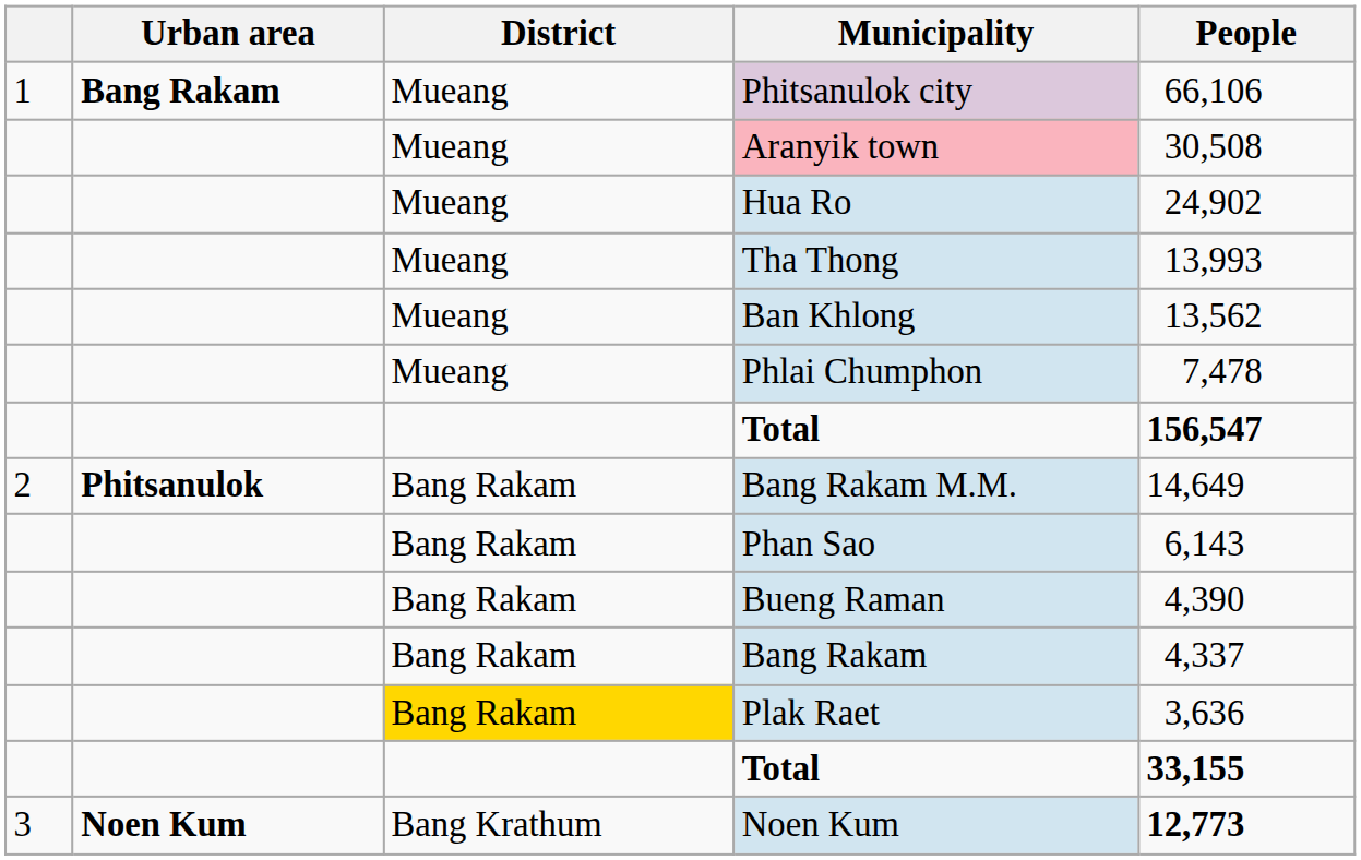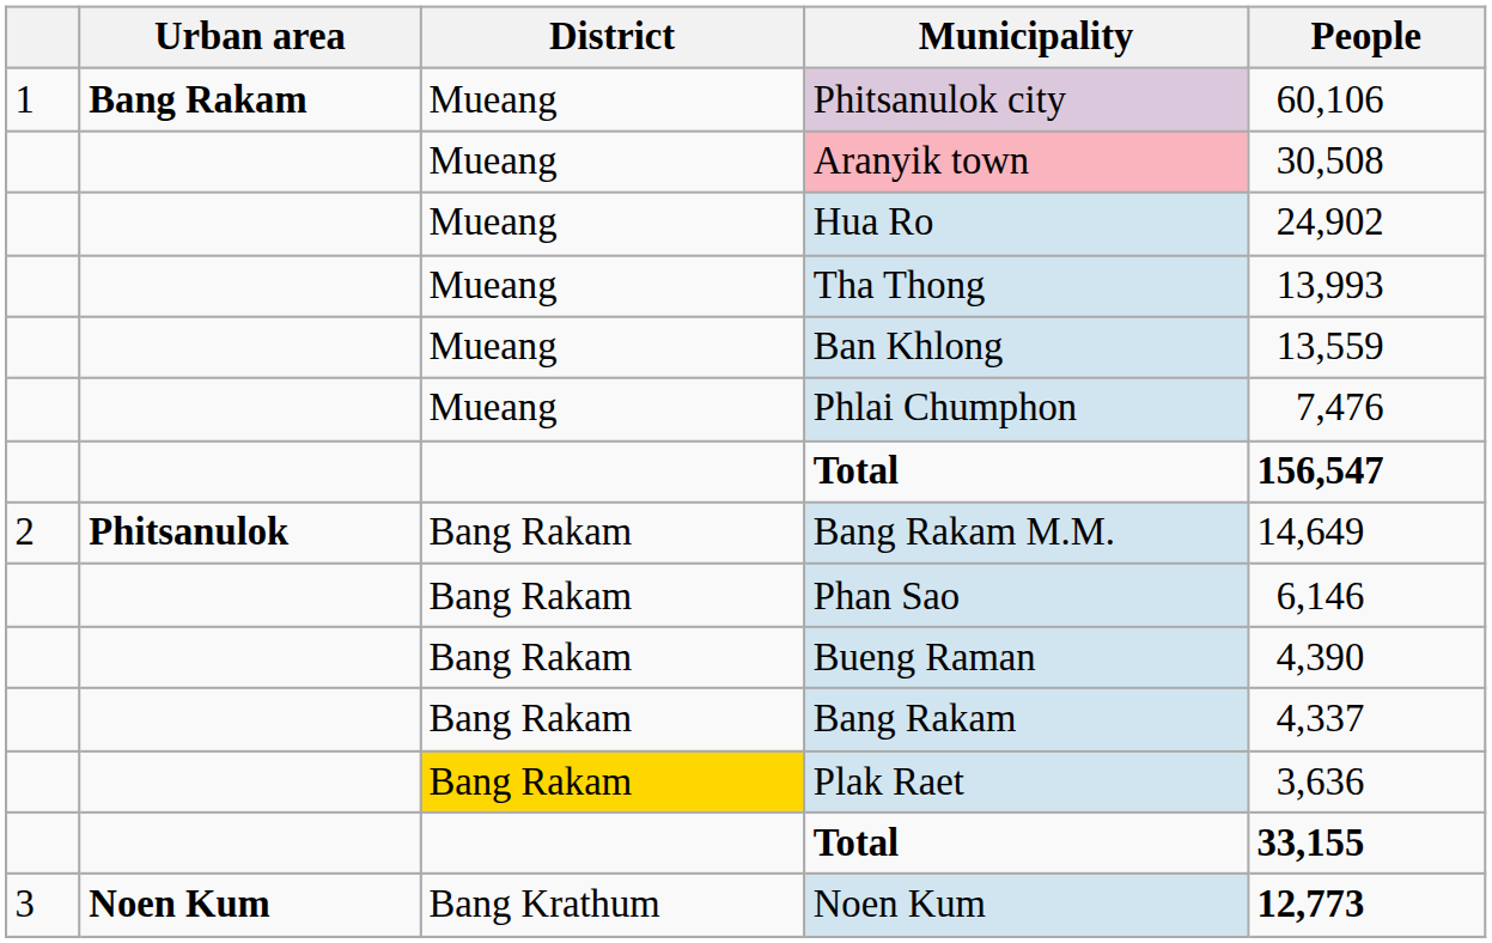Phitsanulok city | People: 66,106 -> 60,106
Ban Khlong | People: 13,562 -> 13,559
Phlai Chumphon | People: 7,478 -> 7,476
Phan Sao | People: 6,143 -> 6,146
